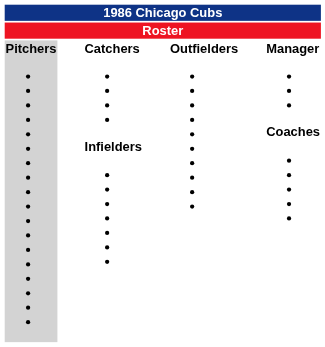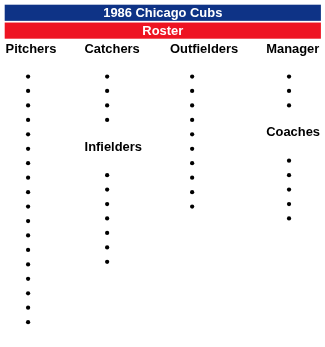Pitchers | column 1: lightgrey background -> no background
